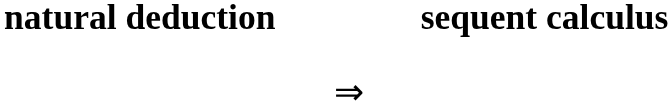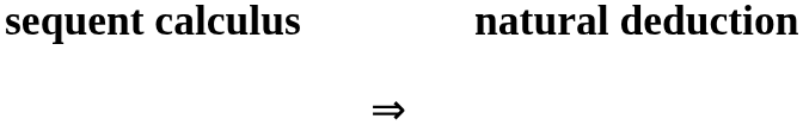columns swapped: natural deduction <-> sequent calculus
